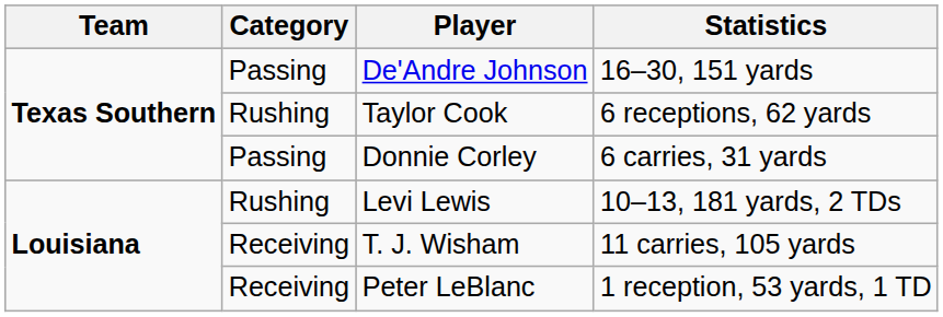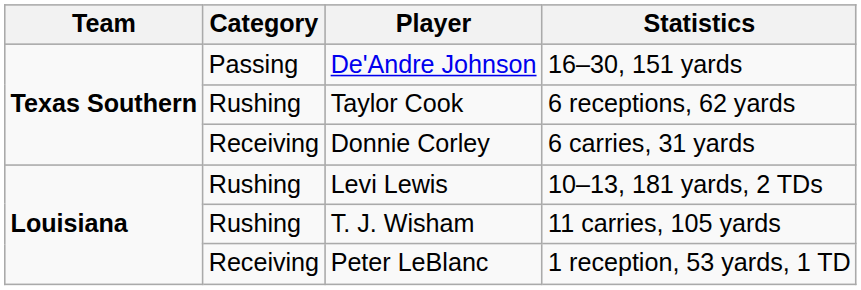Donnie Corley | Category: Passing -> Receiving
T. J. Wisham | Category: Receiving -> Rushing
